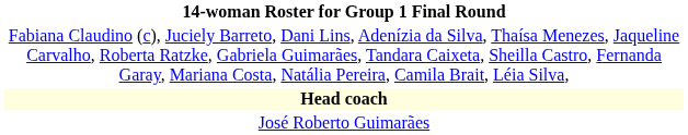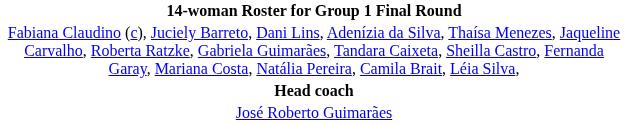row 3 | column 1: lightyellow background -> no background
